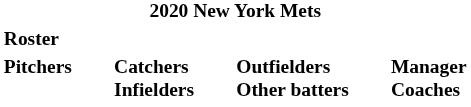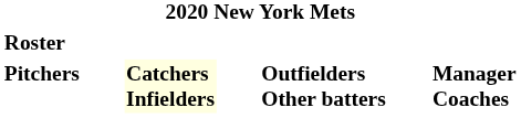Pitchers | column 2: no background -> lightyellow background
